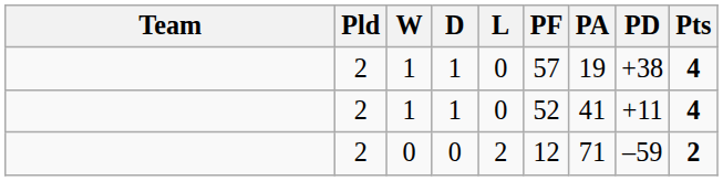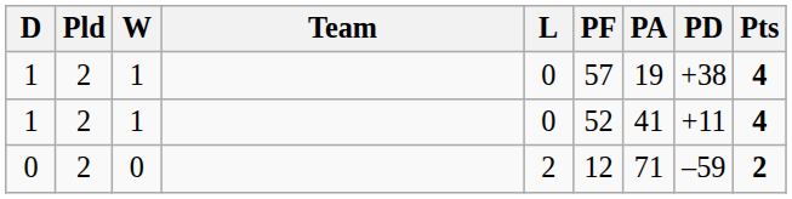columns swapped: Team <-> D
